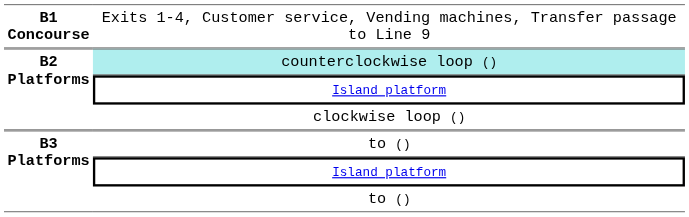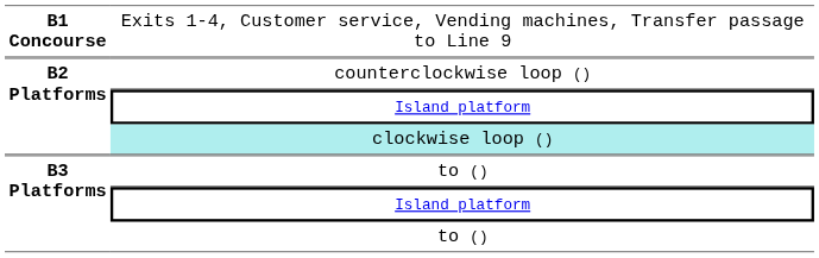counterclockwise loop () | column 2: paleturquoise background -> no background
clockwise loop () | column 2: no background -> paleturquoise background
